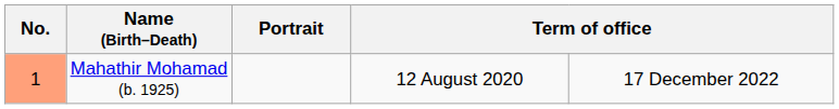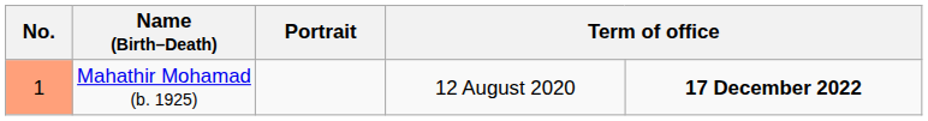Mahathir Mohamad (b. 1925) | column 5: normal -> bold
